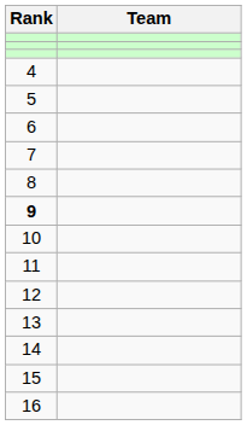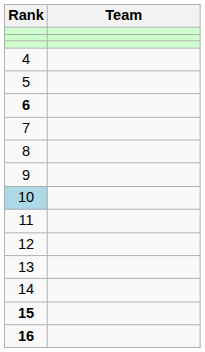row 7 | Rank: normal -> bold
row 10 | Rank: bold -> normal
row 11 | Rank: no background -> lightblue background
row 16 | Rank: normal -> bold
row 17 | Rank: normal -> bold
